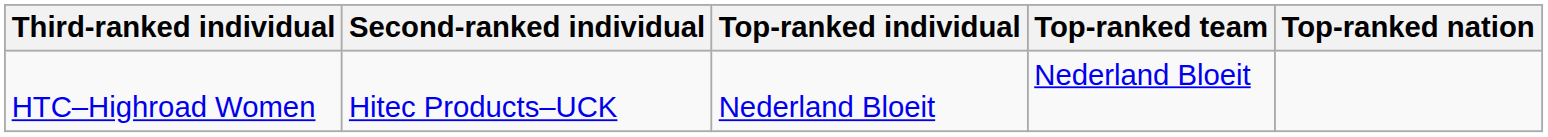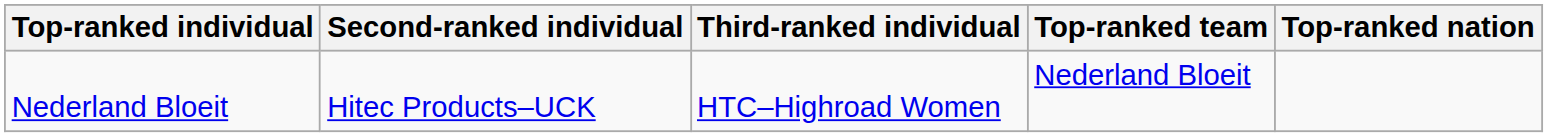columns swapped: Top-ranked individual <-> Third-ranked individual
